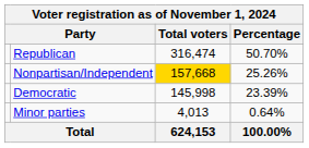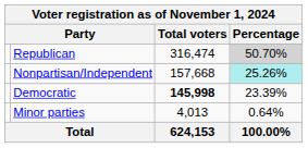Republican | Percentage: no background -> lightgrey background
Nonpartisan/Independent | Total voters: gold background -> no background
Nonpartisan/Independent | Percentage: no background -> paleturquoise background
Democratic | Total voters: normal -> bold
